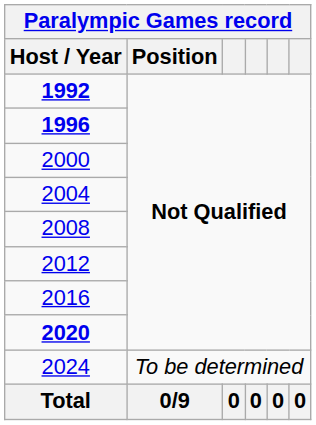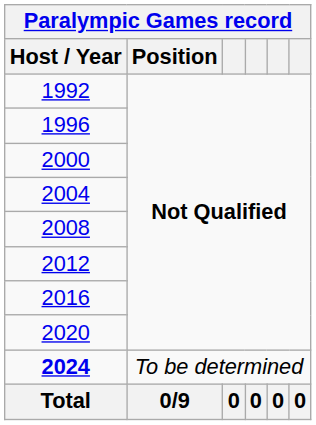1992 | Host / Year: bold -> normal
1996 | Host / Year: bold -> normal
2020 | Host / Year: bold -> normal
2024 | Host / Year: normal -> bold
